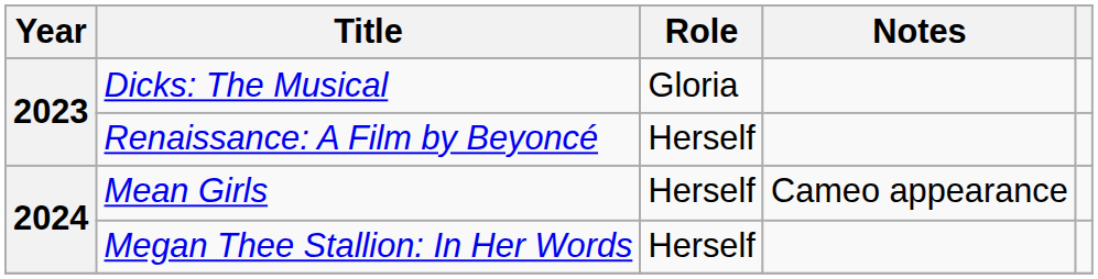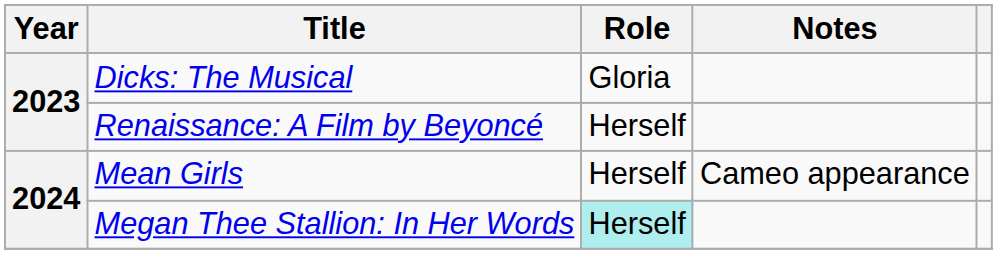Megan Thee Stallion: In Her Words | Role: no background -> paleturquoise background
